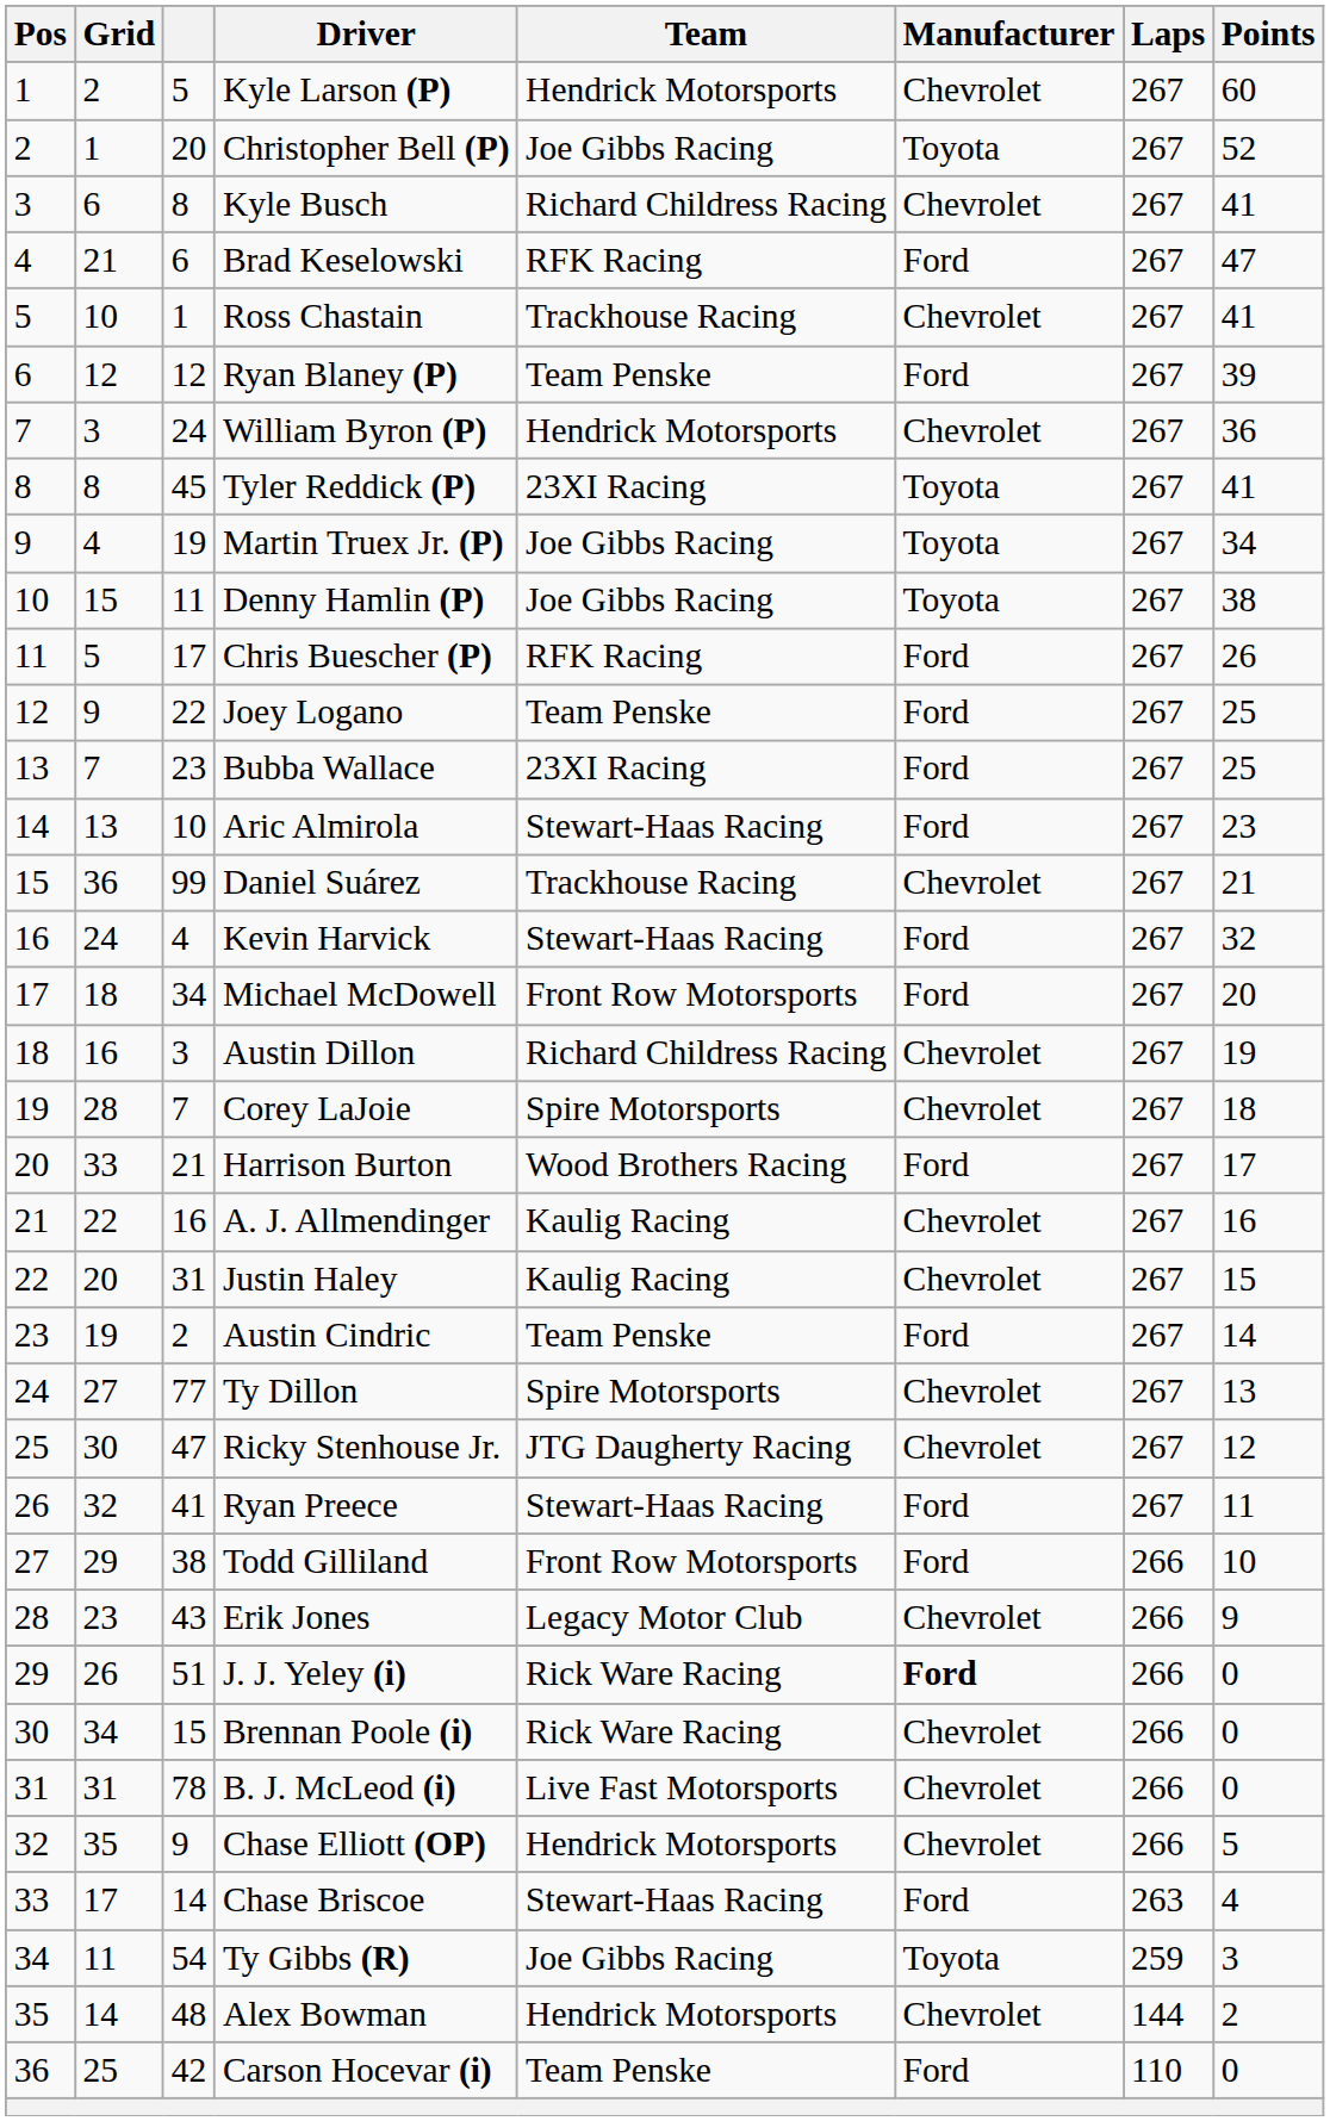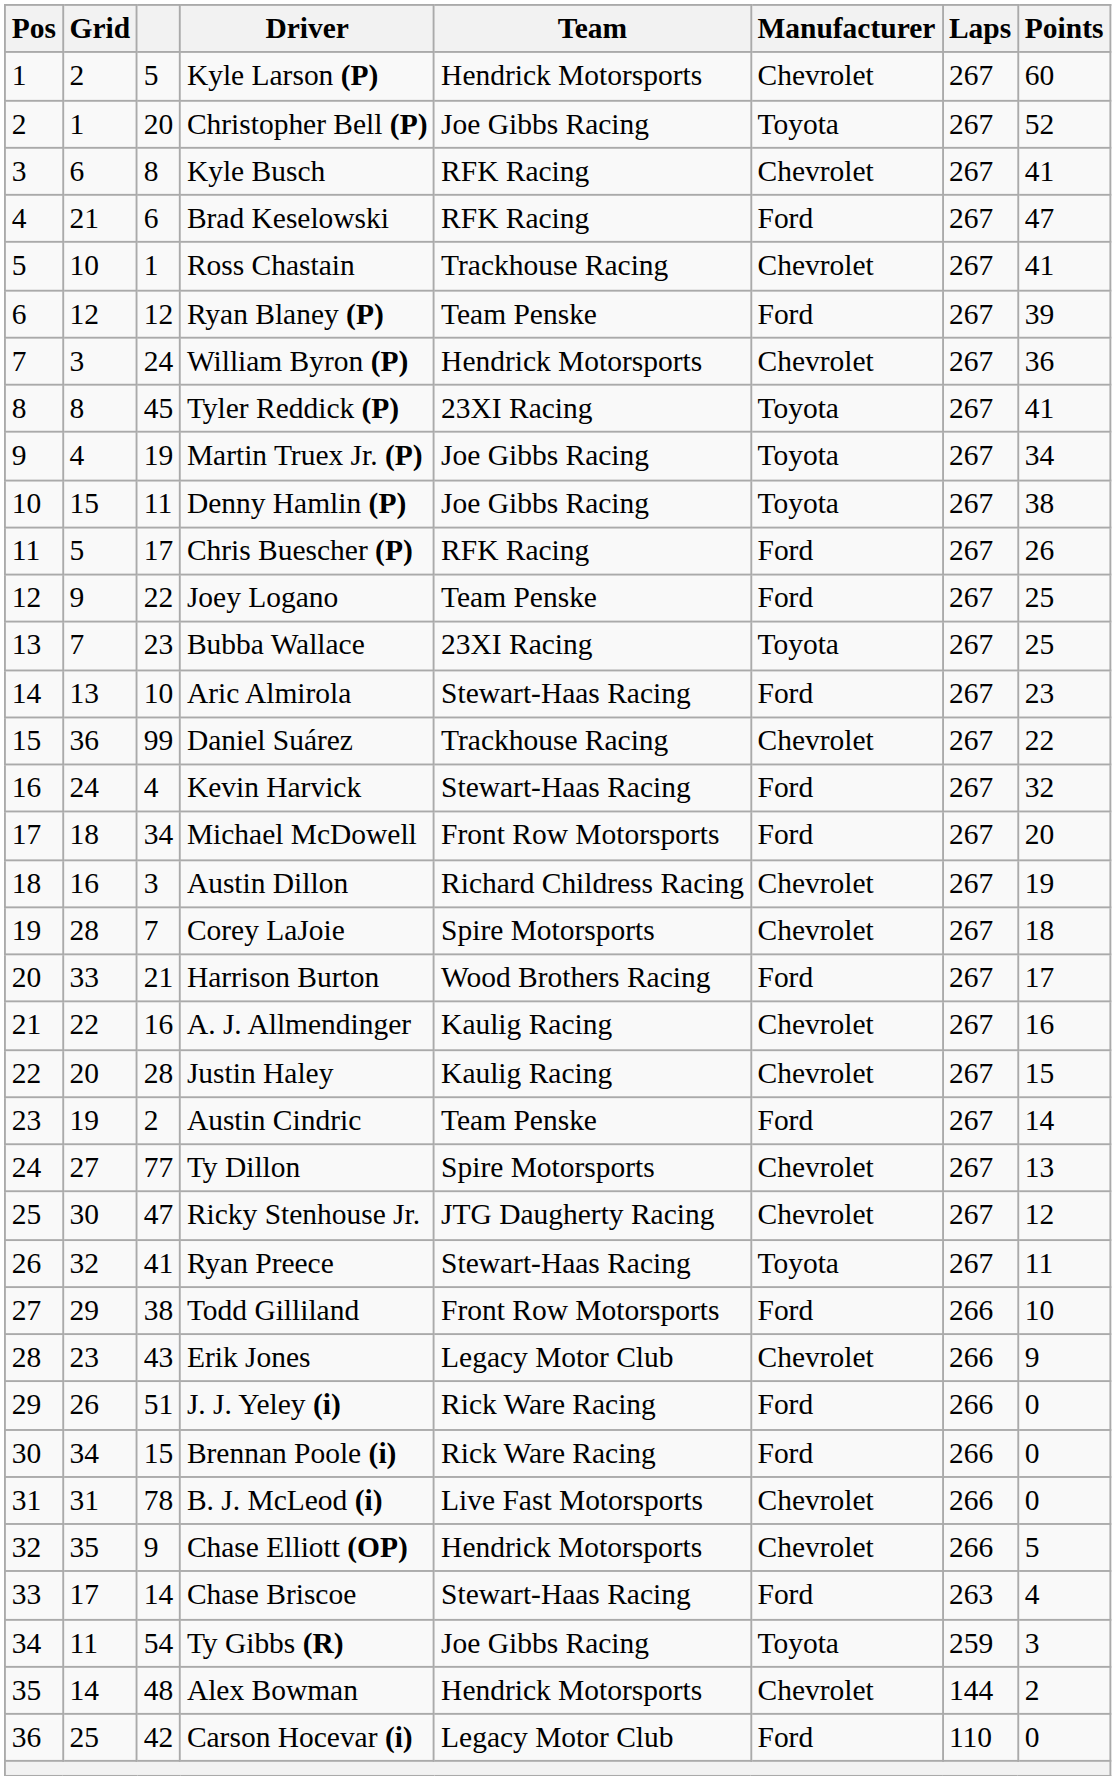Kyle Busch | Team: Richard Childress Racing -> RFK Racing
Bubba Wallace | Manufacturer: Ford -> Toyota
Daniel Suárez | Points: 21 -> 22
Justin Haley | column 3: 31 -> 28
Ryan Preece | Manufacturer: Ford -> Toyota
J. J. Yeley (i) | Manufacturer: bold -> normal
Brennan Poole (i) | Manufacturer: Chevrolet -> Ford
Carson Hocevar (i) | Team: Team Penske -> Legacy Motor Club
